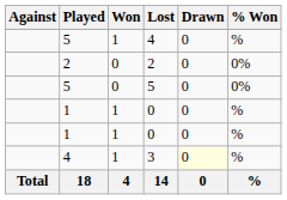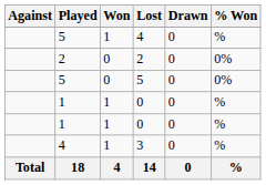3 | Drawn: lightyellow background -> no background
